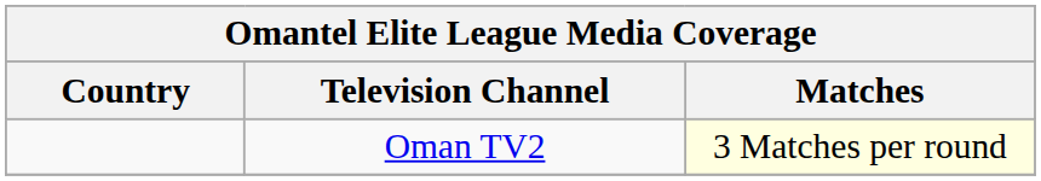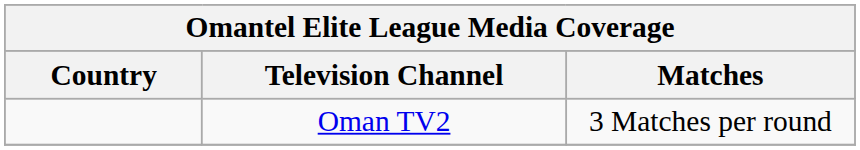Oman TV2 | Matches: lightyellow background -> no background
